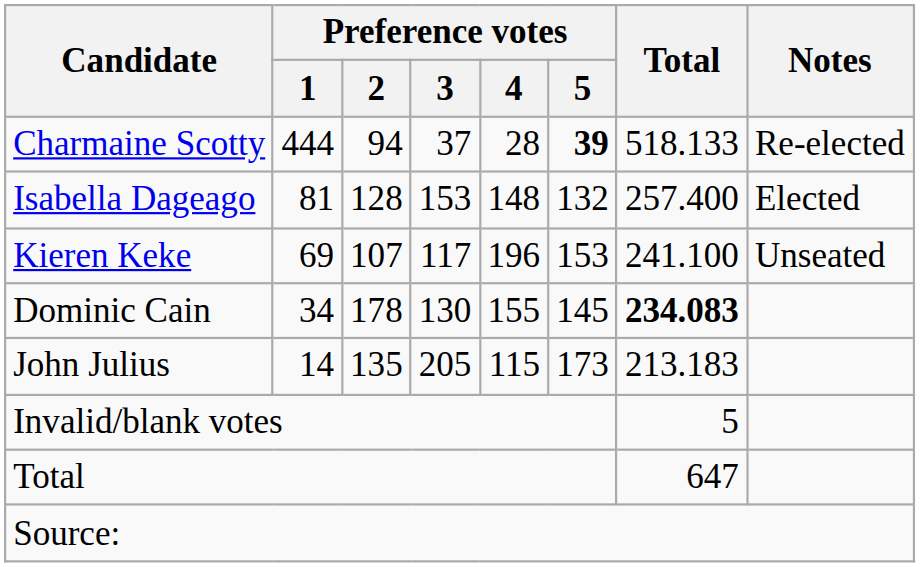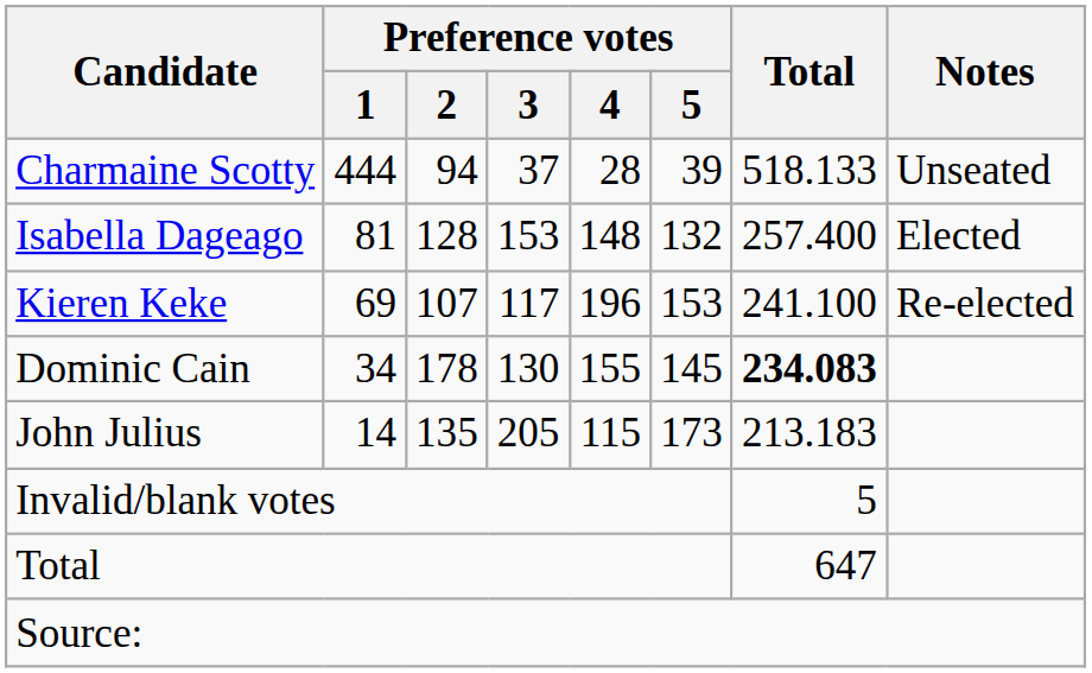Charmaine Scotty | Preference votes / 5: bold -> normal
Charmaine Scotty | Notes: Re-elected -> Unseated
Kieren Keke | Notes: Unseated -> Re-elected
